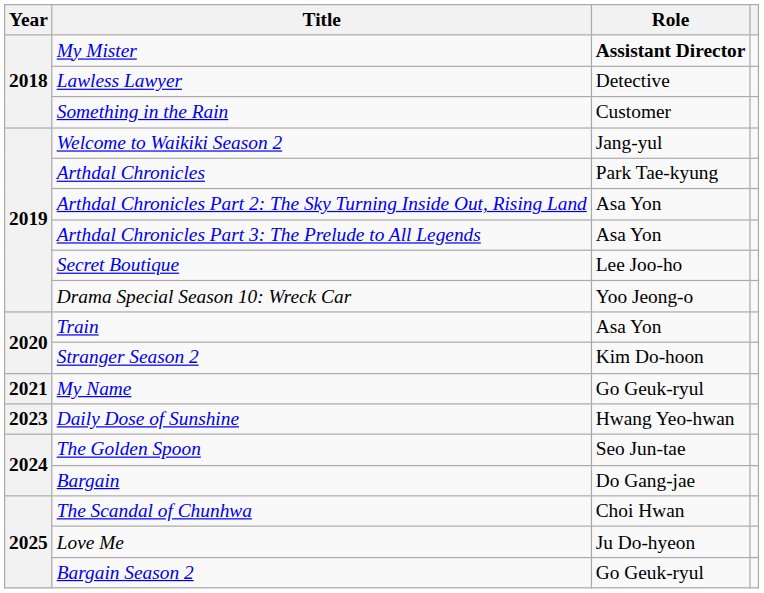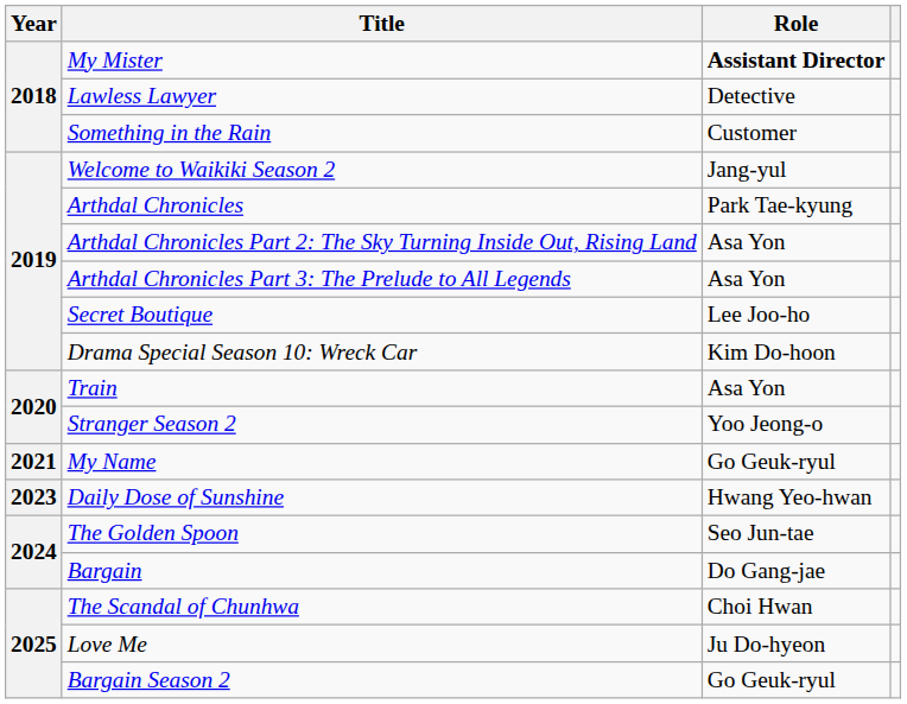Drama Special Season 10: Wreck Car | Role: Yoo Jeong-o -> Kim Do-hoon
Stranger Season 2 | Role: Kim Do-hoon -> Yoo Jeong-o
